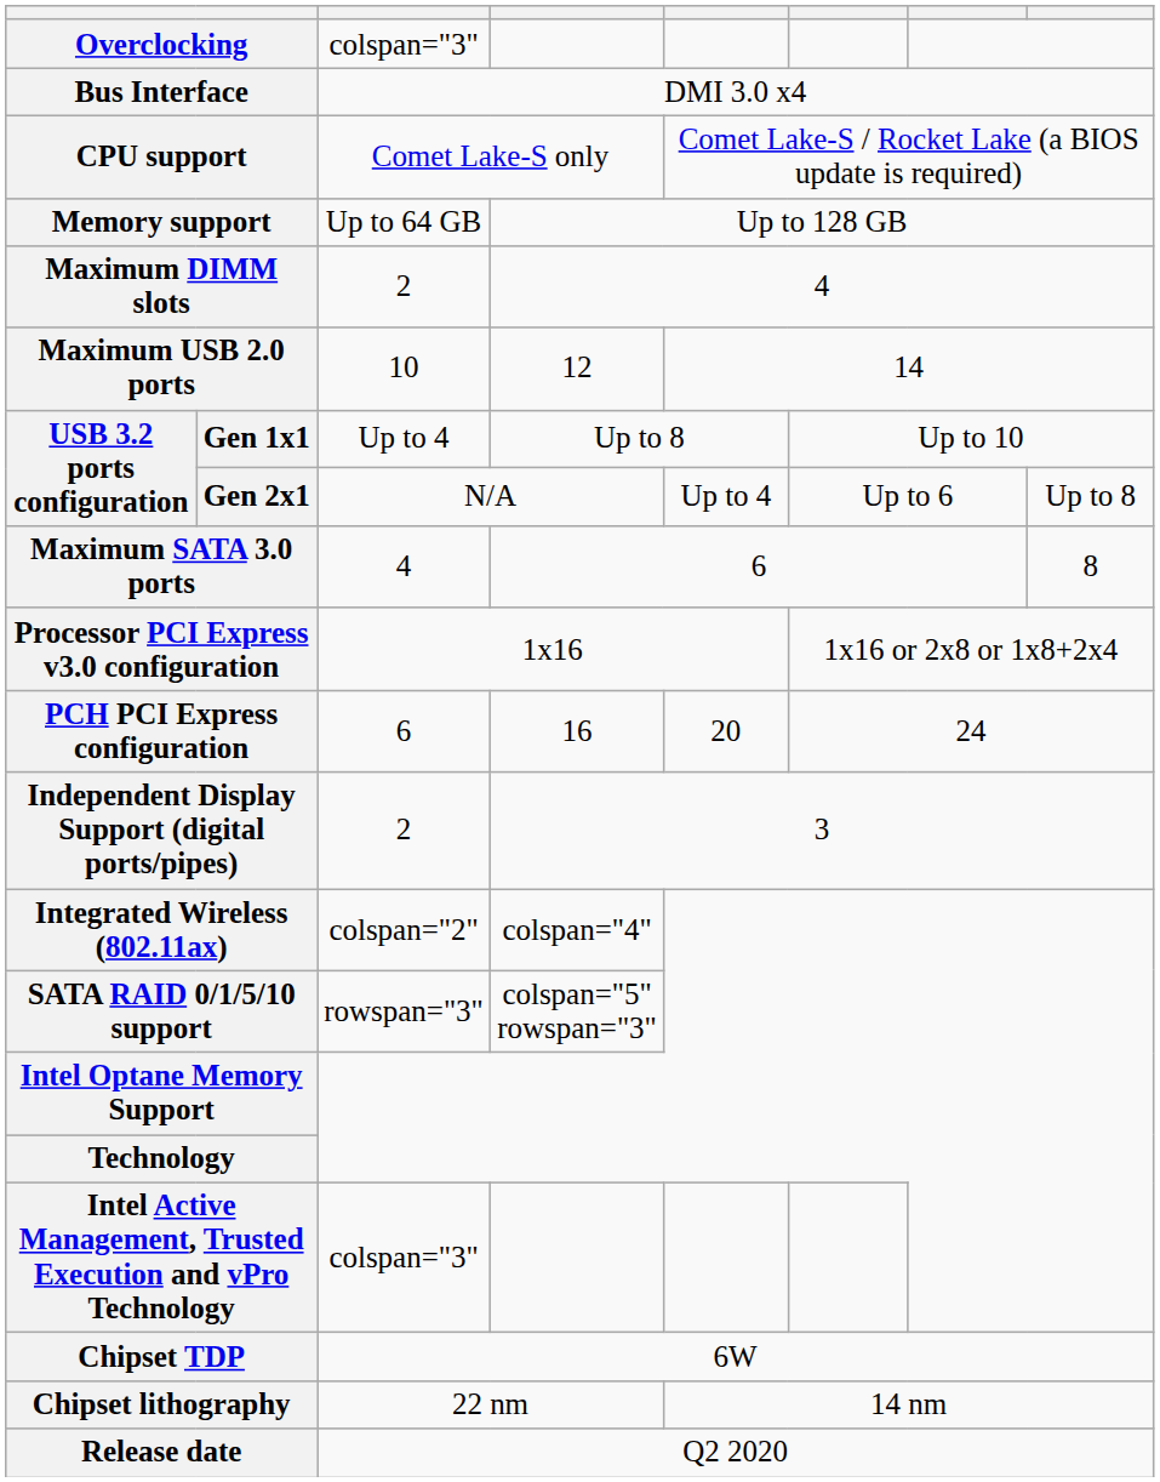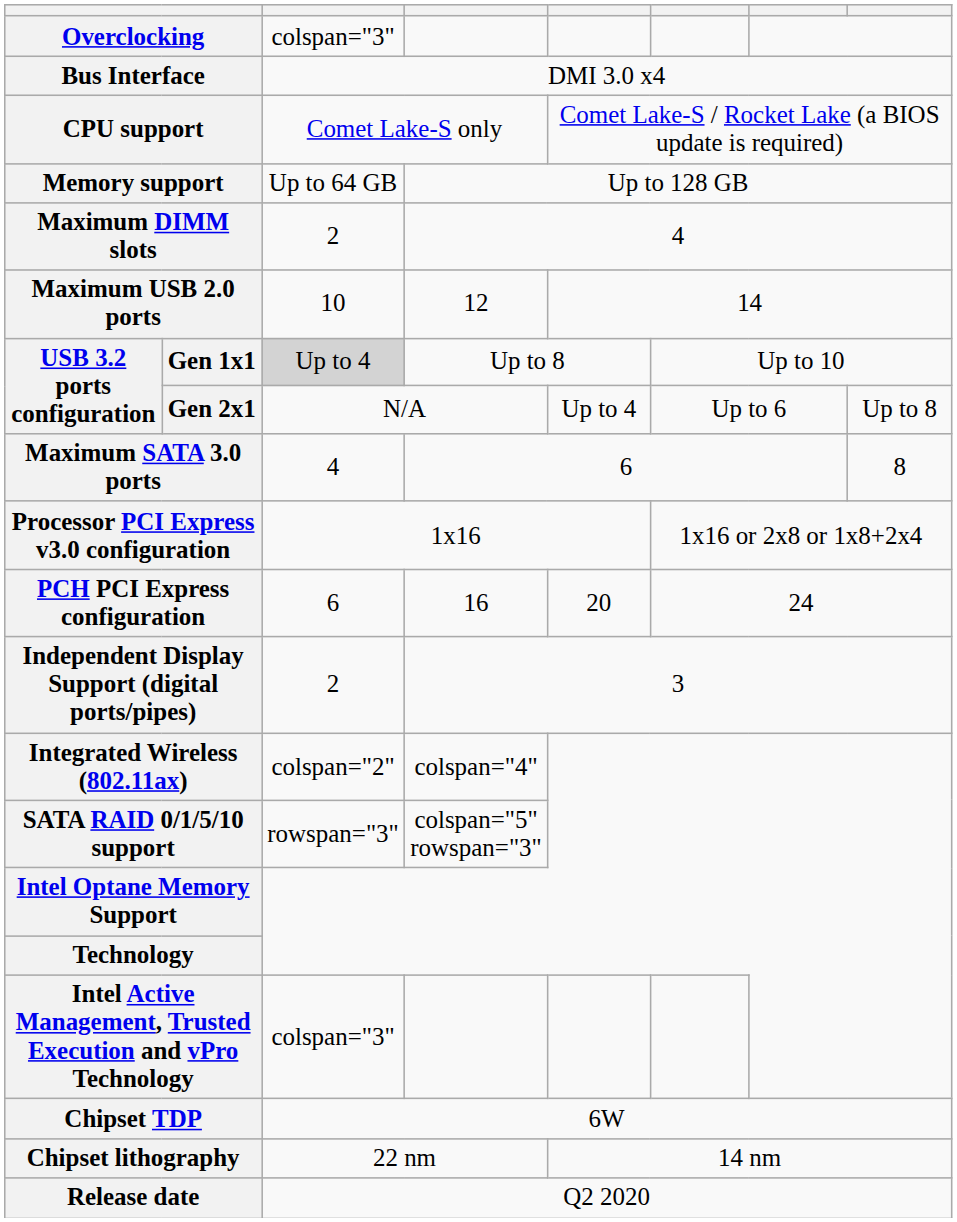Gen 1x1 | column 3: no background -> lightgrey background
